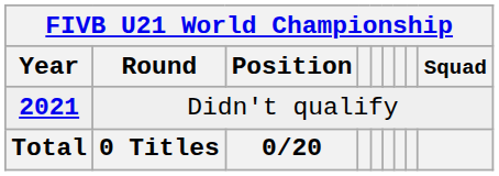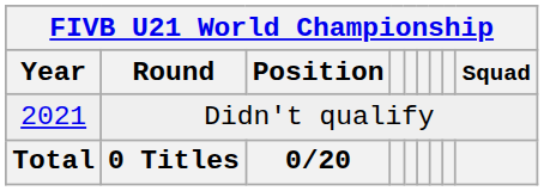Didn't qualify | FIVB U21 World Championship / Year: bold -> normal
